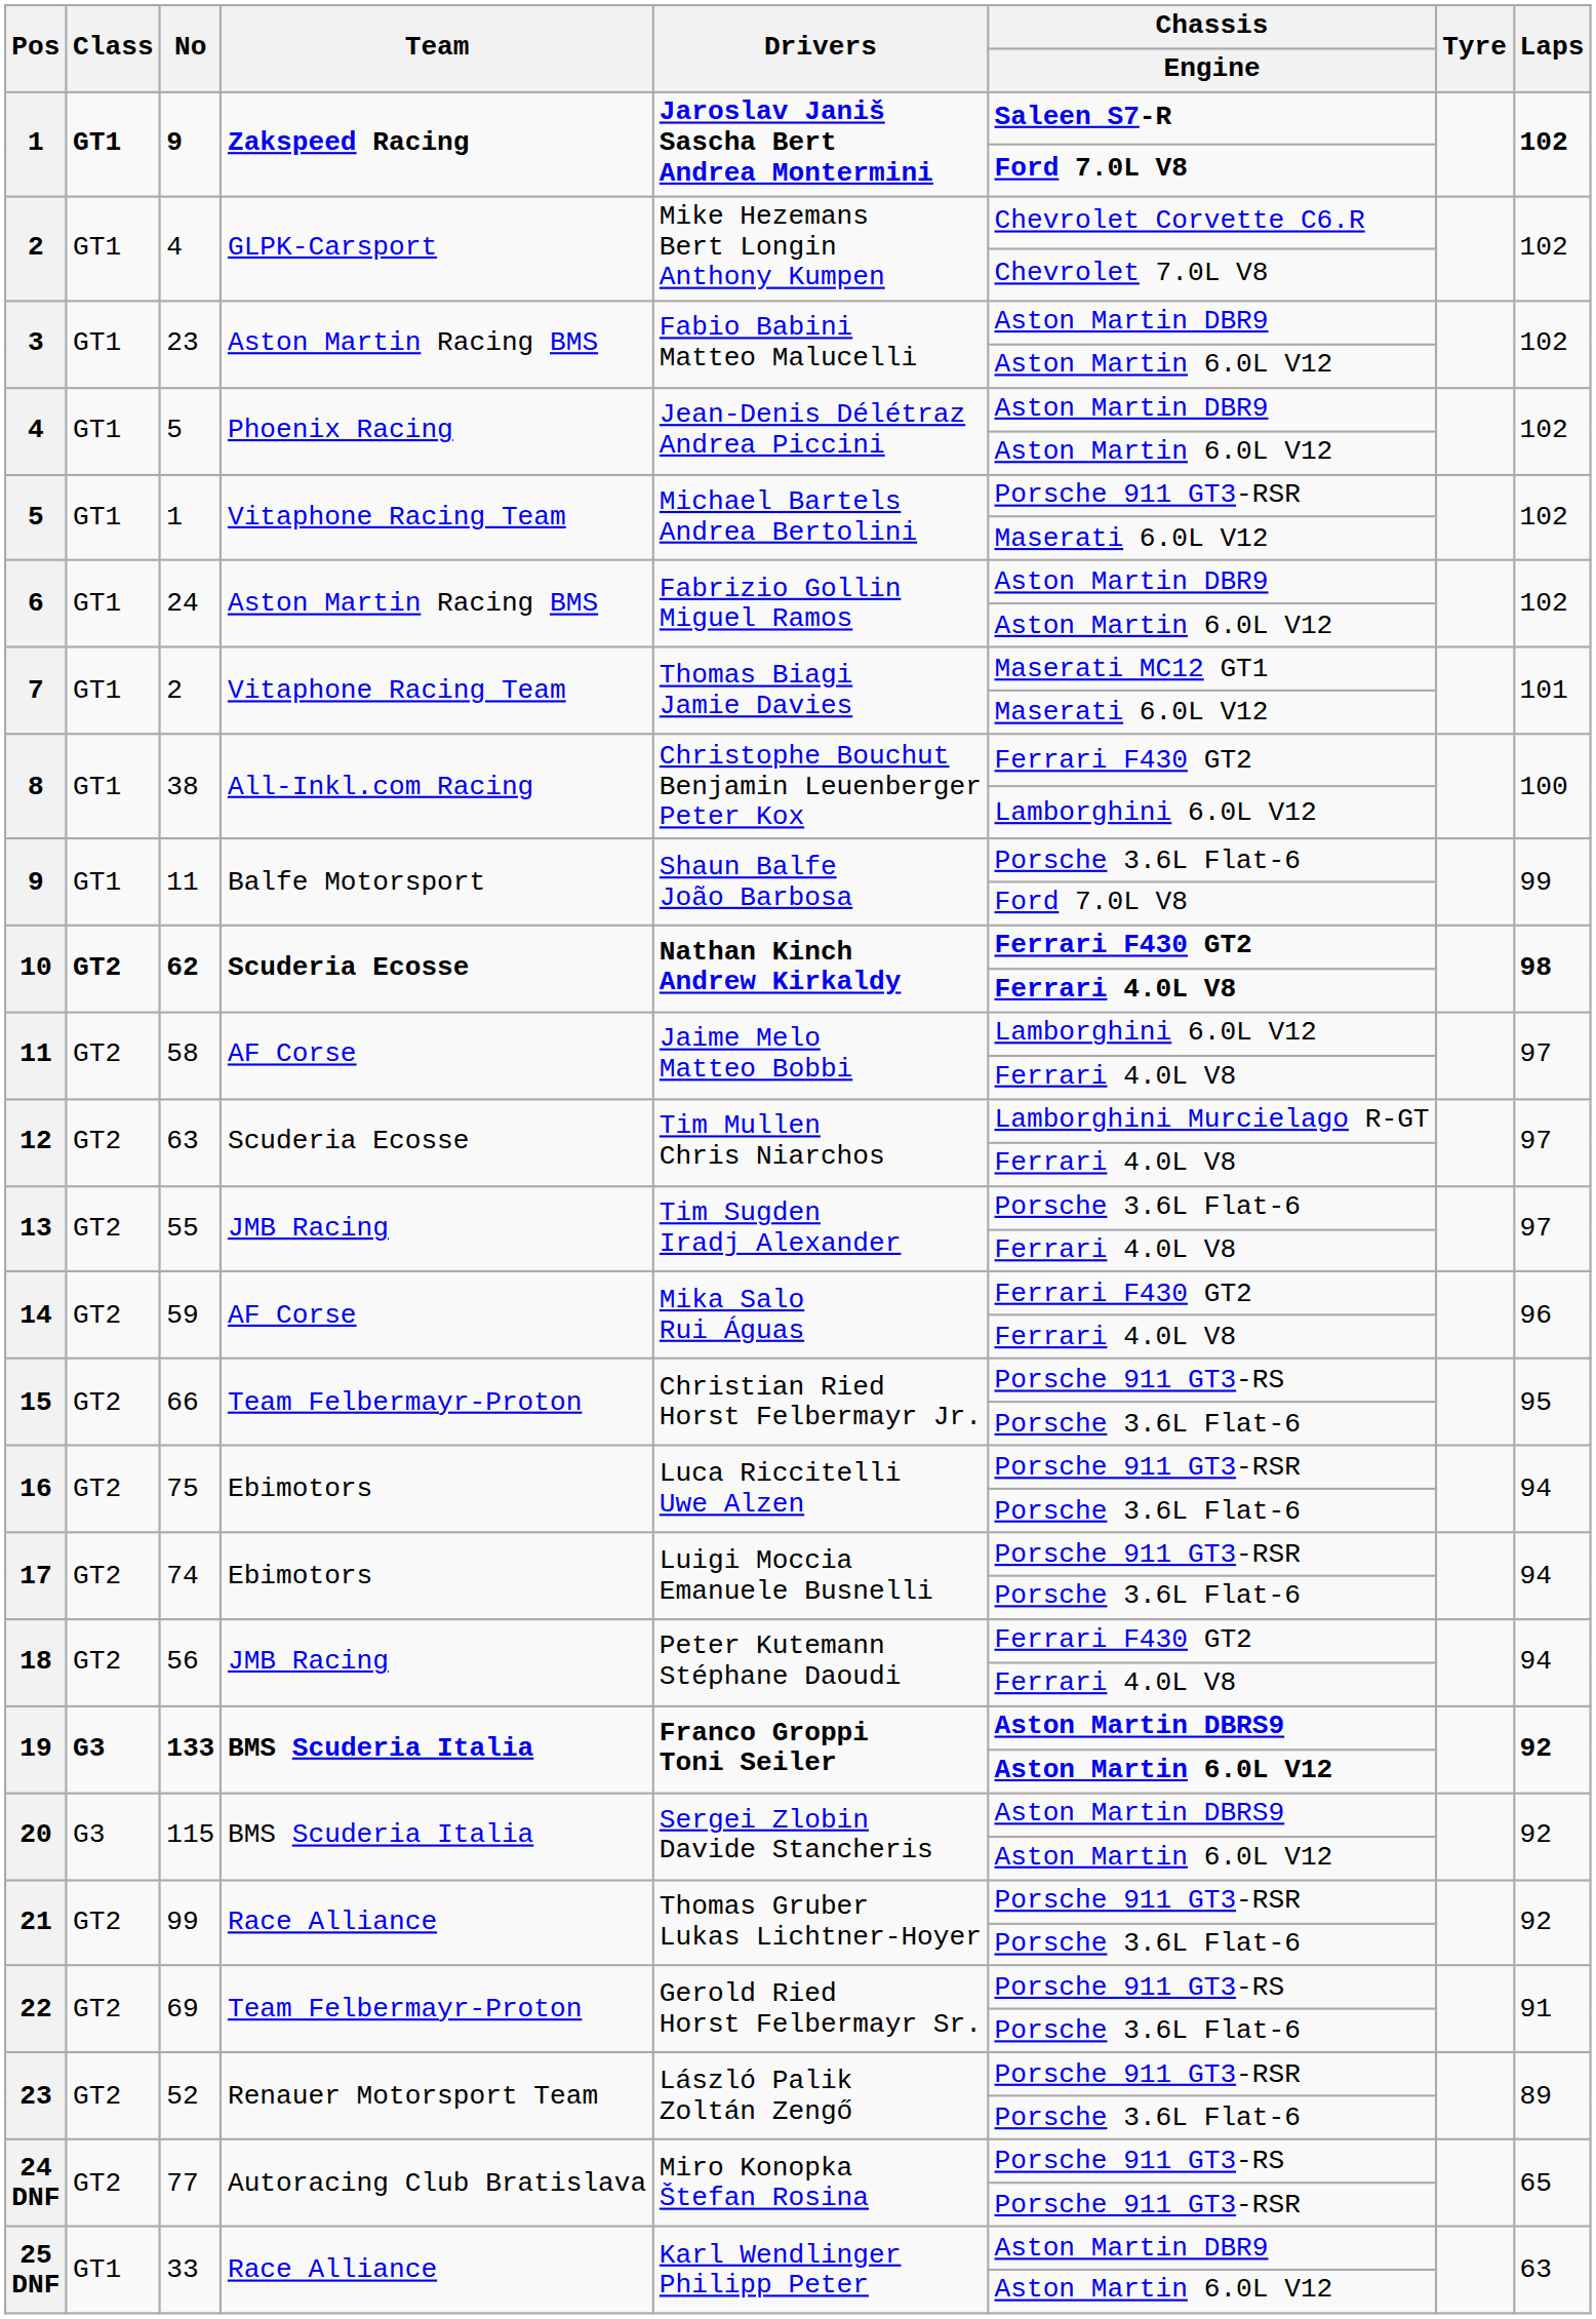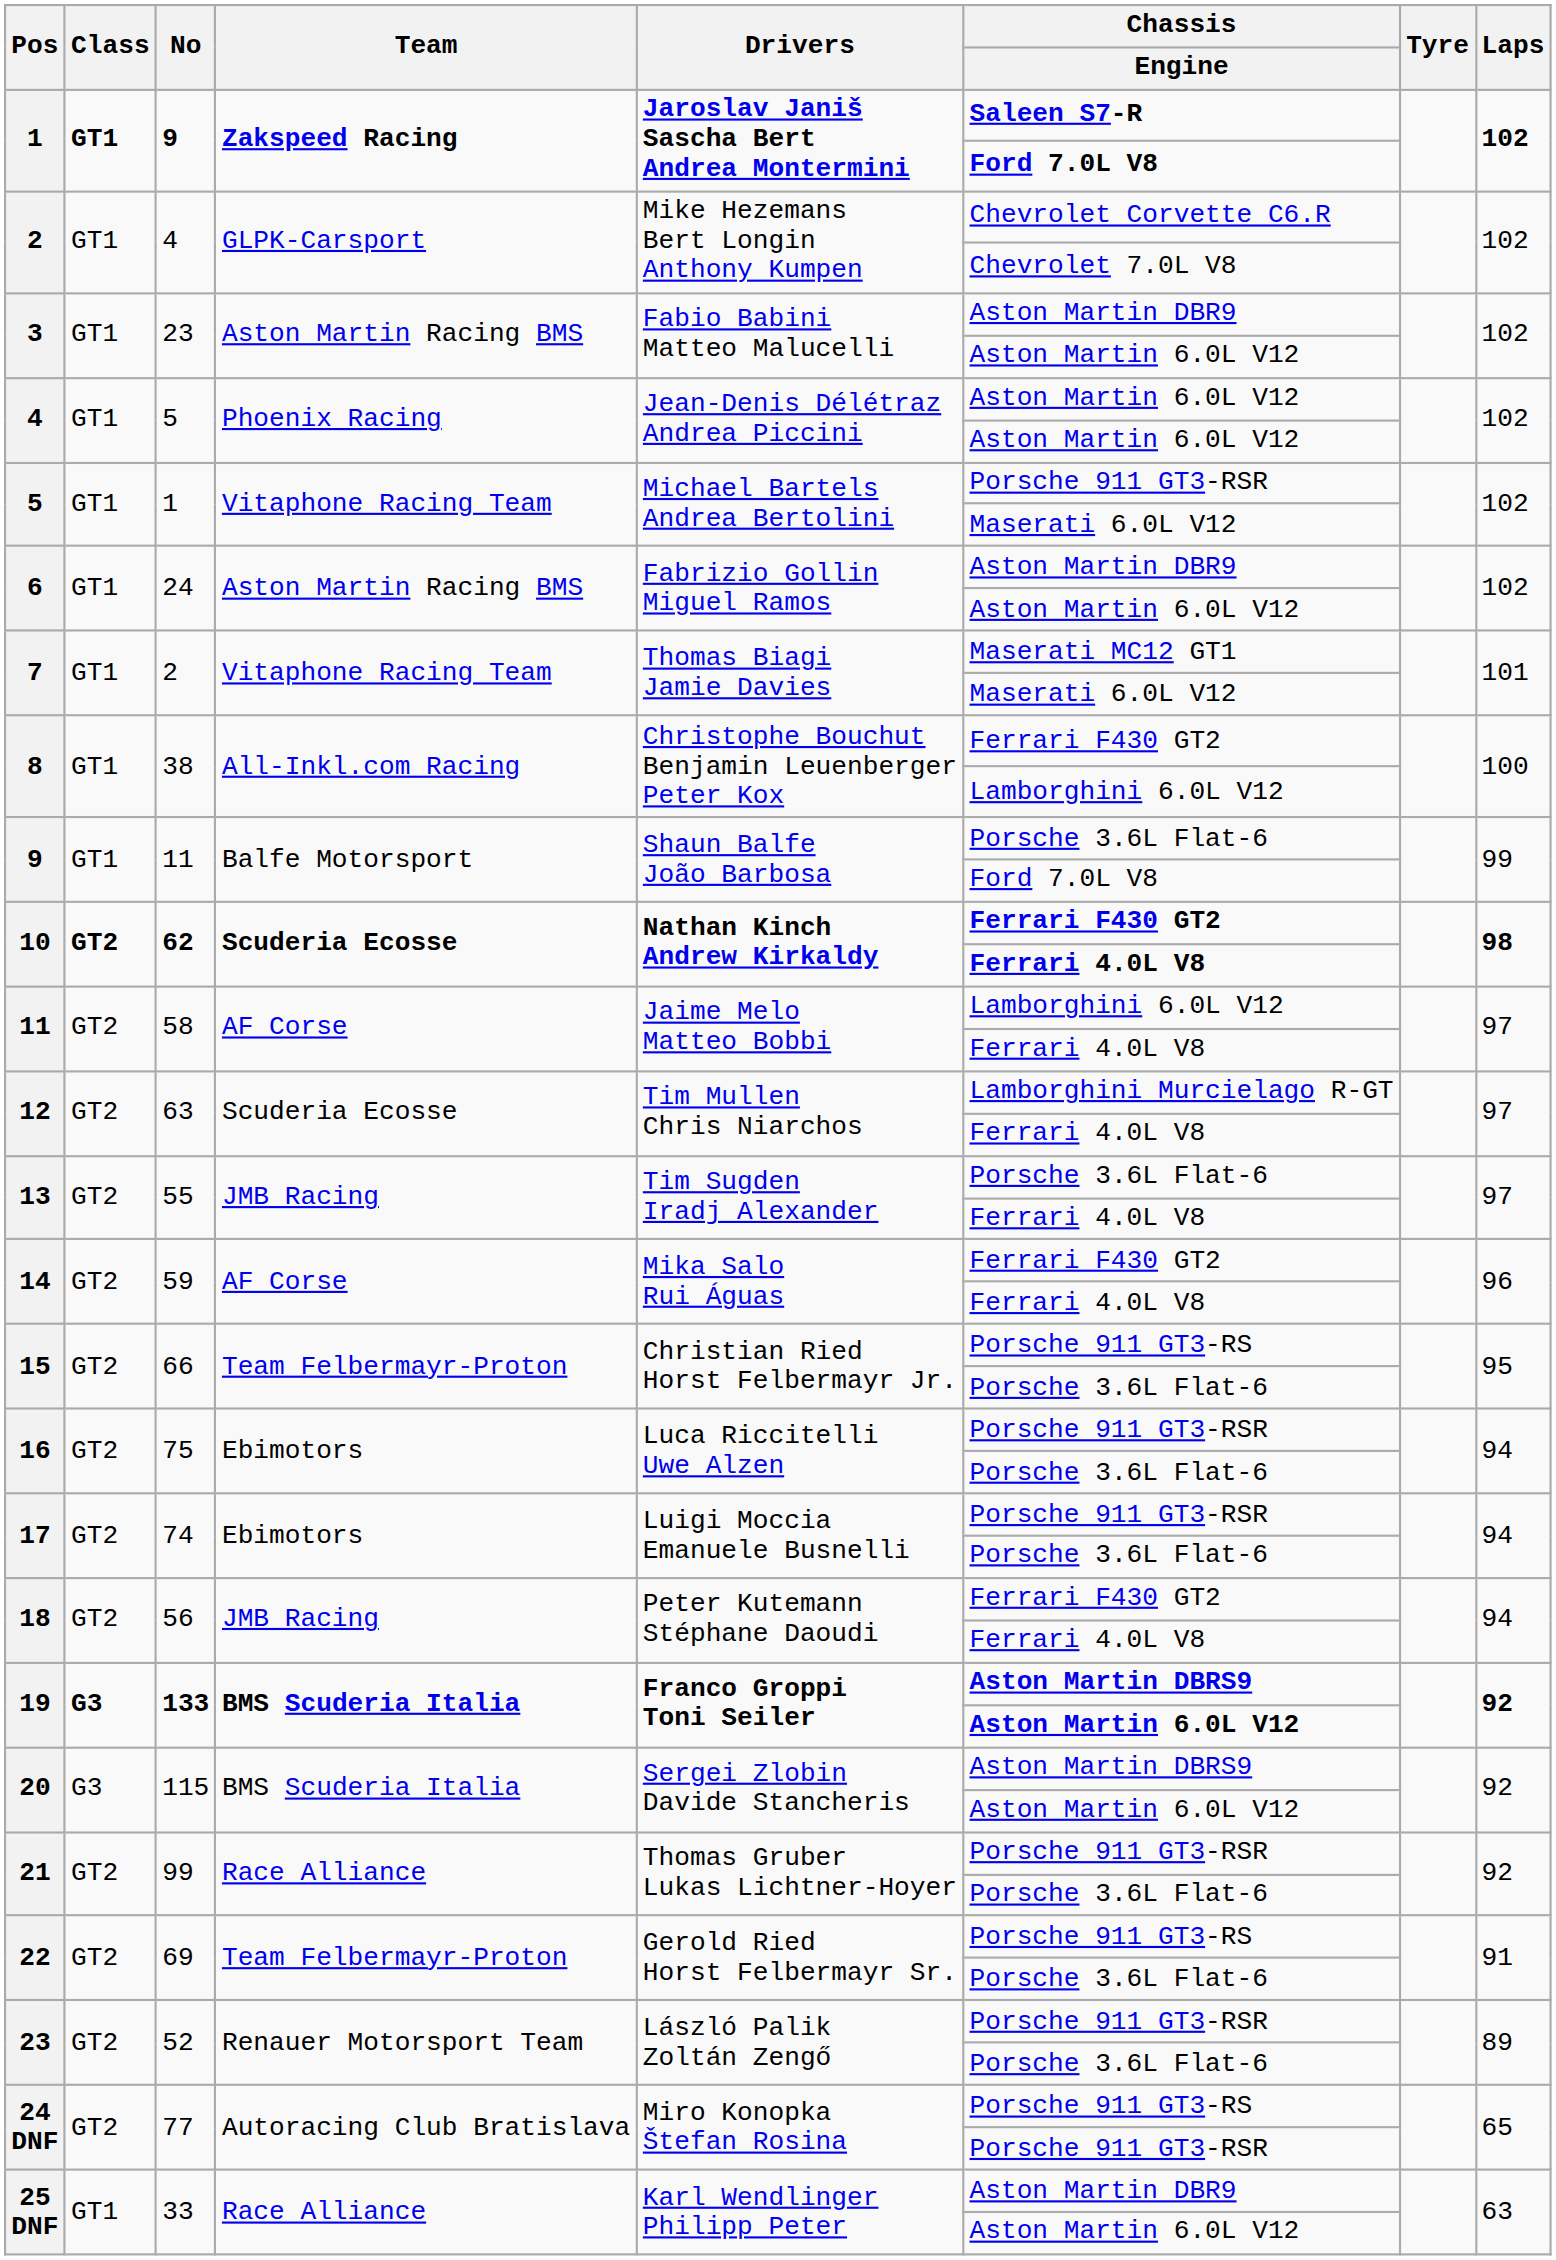row 9 | Chassis / Engine: Aston Martin DBR9 -> Aston Martin 6.0L V12
